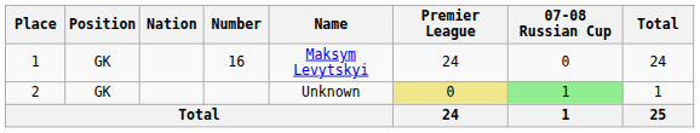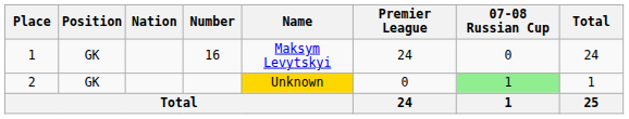2 | Name: no background -> gold background
2 | Premier League: khaki background -> no background
